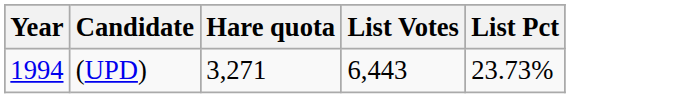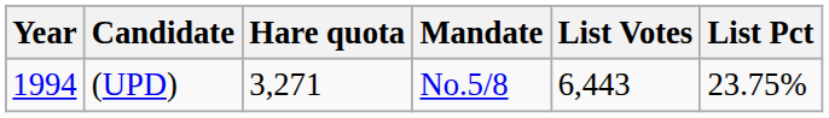+ column: Mandate | No.5/8
(UPD) | List Pct: 23.73% -> 23.75%
